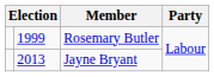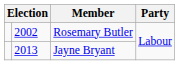Rosemary Butler | column 2: 1999 -> 2002
